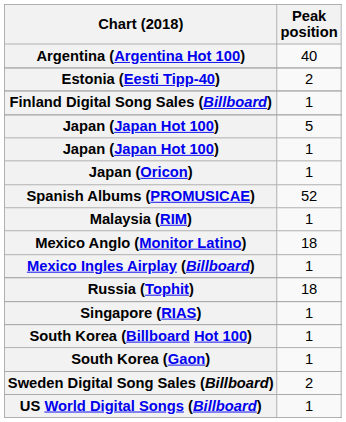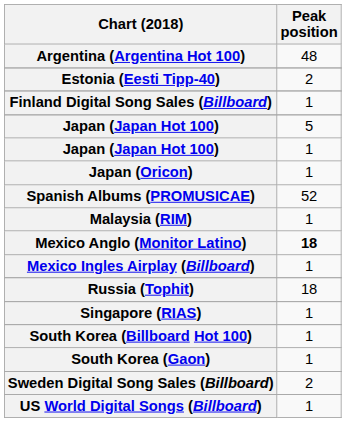row 2 | Peak position: 40 -> 48
row 10 | Peak position: normal -> bold
